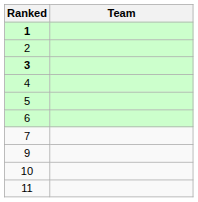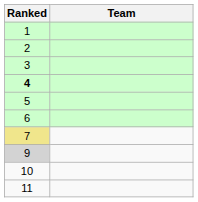1 | Ranked: bold -> normal
3 | Ranked: bold -> normal
4 | Ranked: normal -> bold
7 | Ranked: no background -> khaki background
9 | Ranked: no background -> lightgrey background
